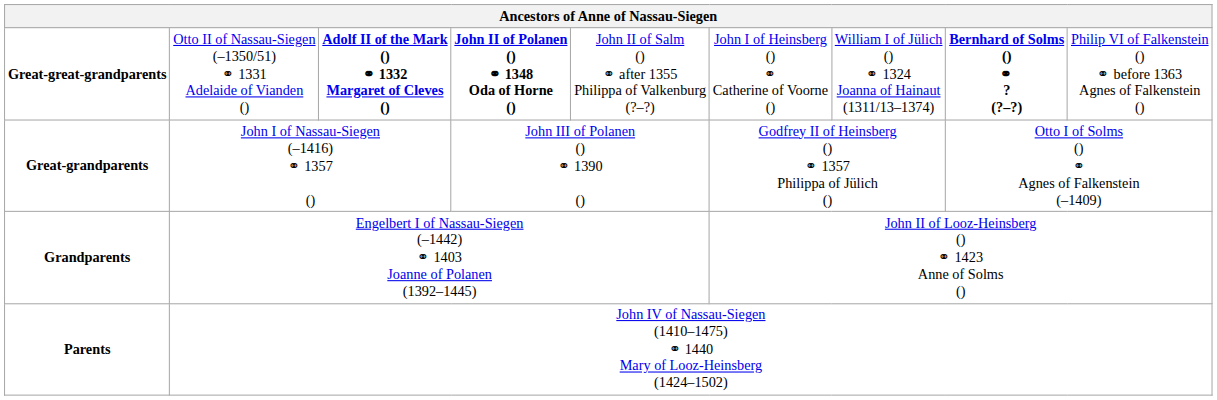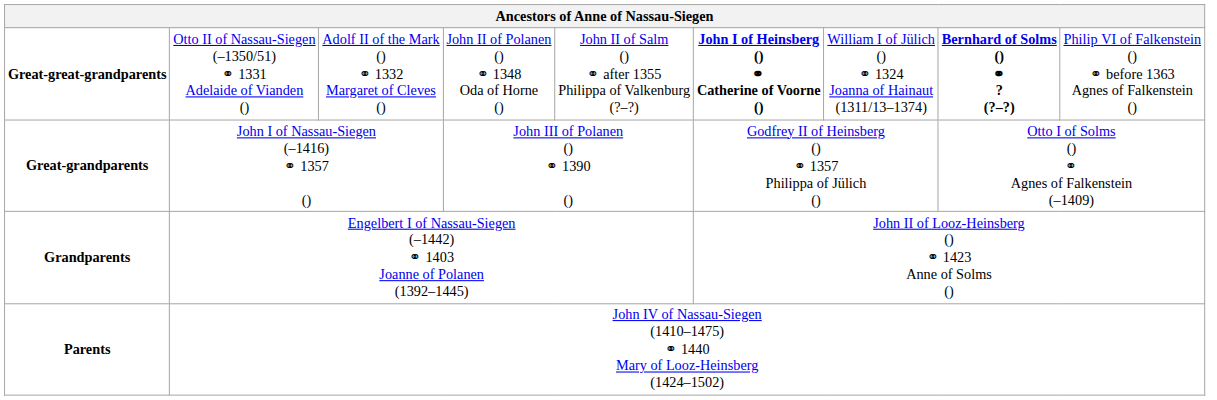Great-great-grandparents | column 3: bold -> normal
Great-great-grandparents | column 4: bold -> normal
Great-great-grandparents | column 6: normal -> bold
